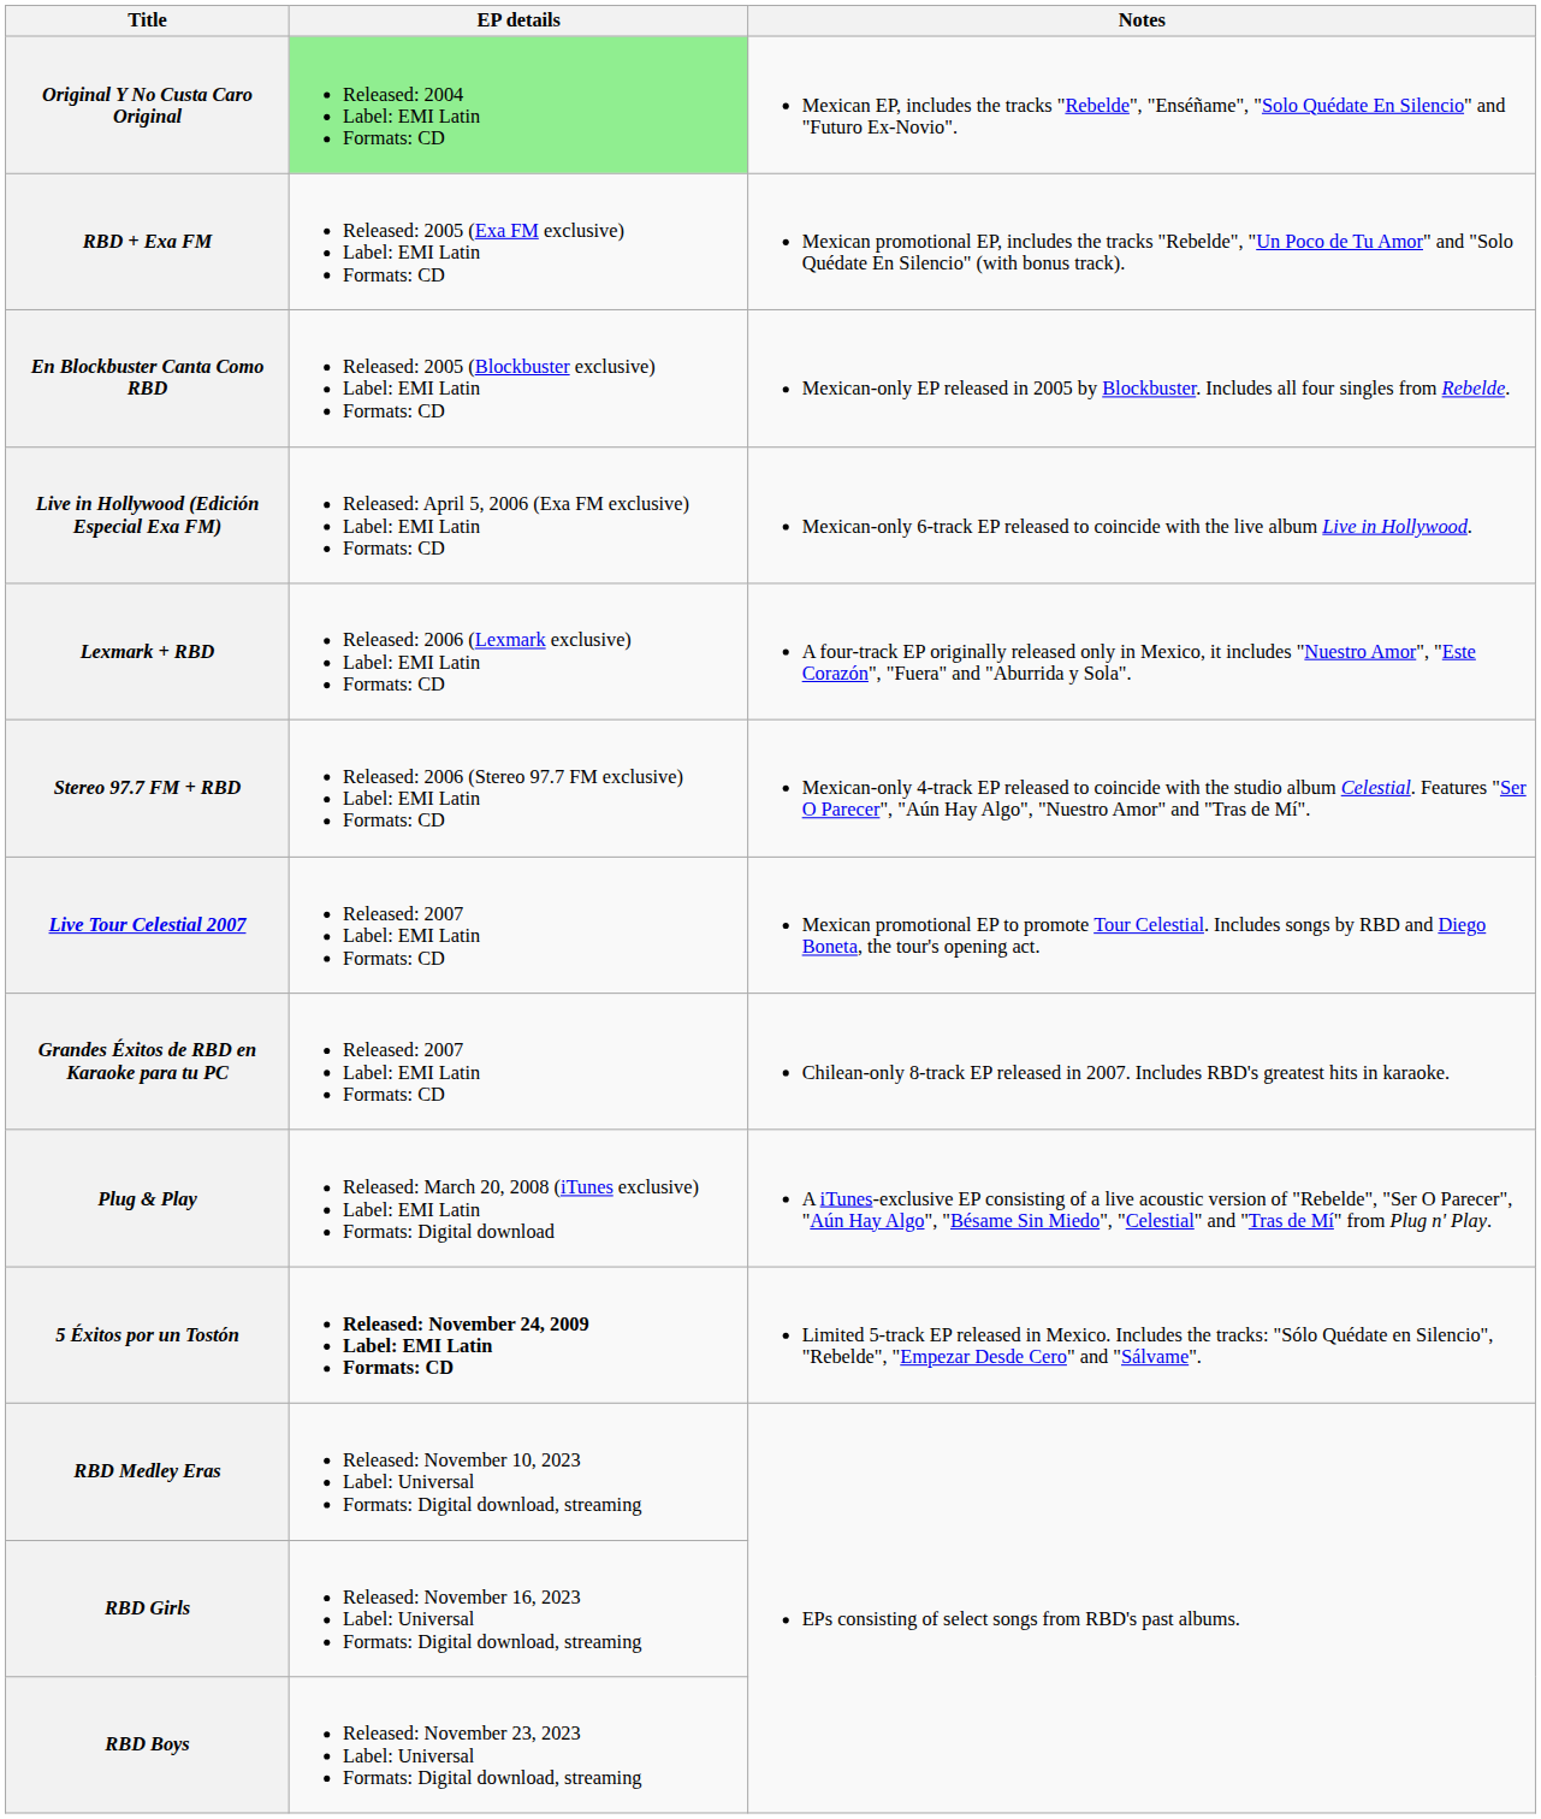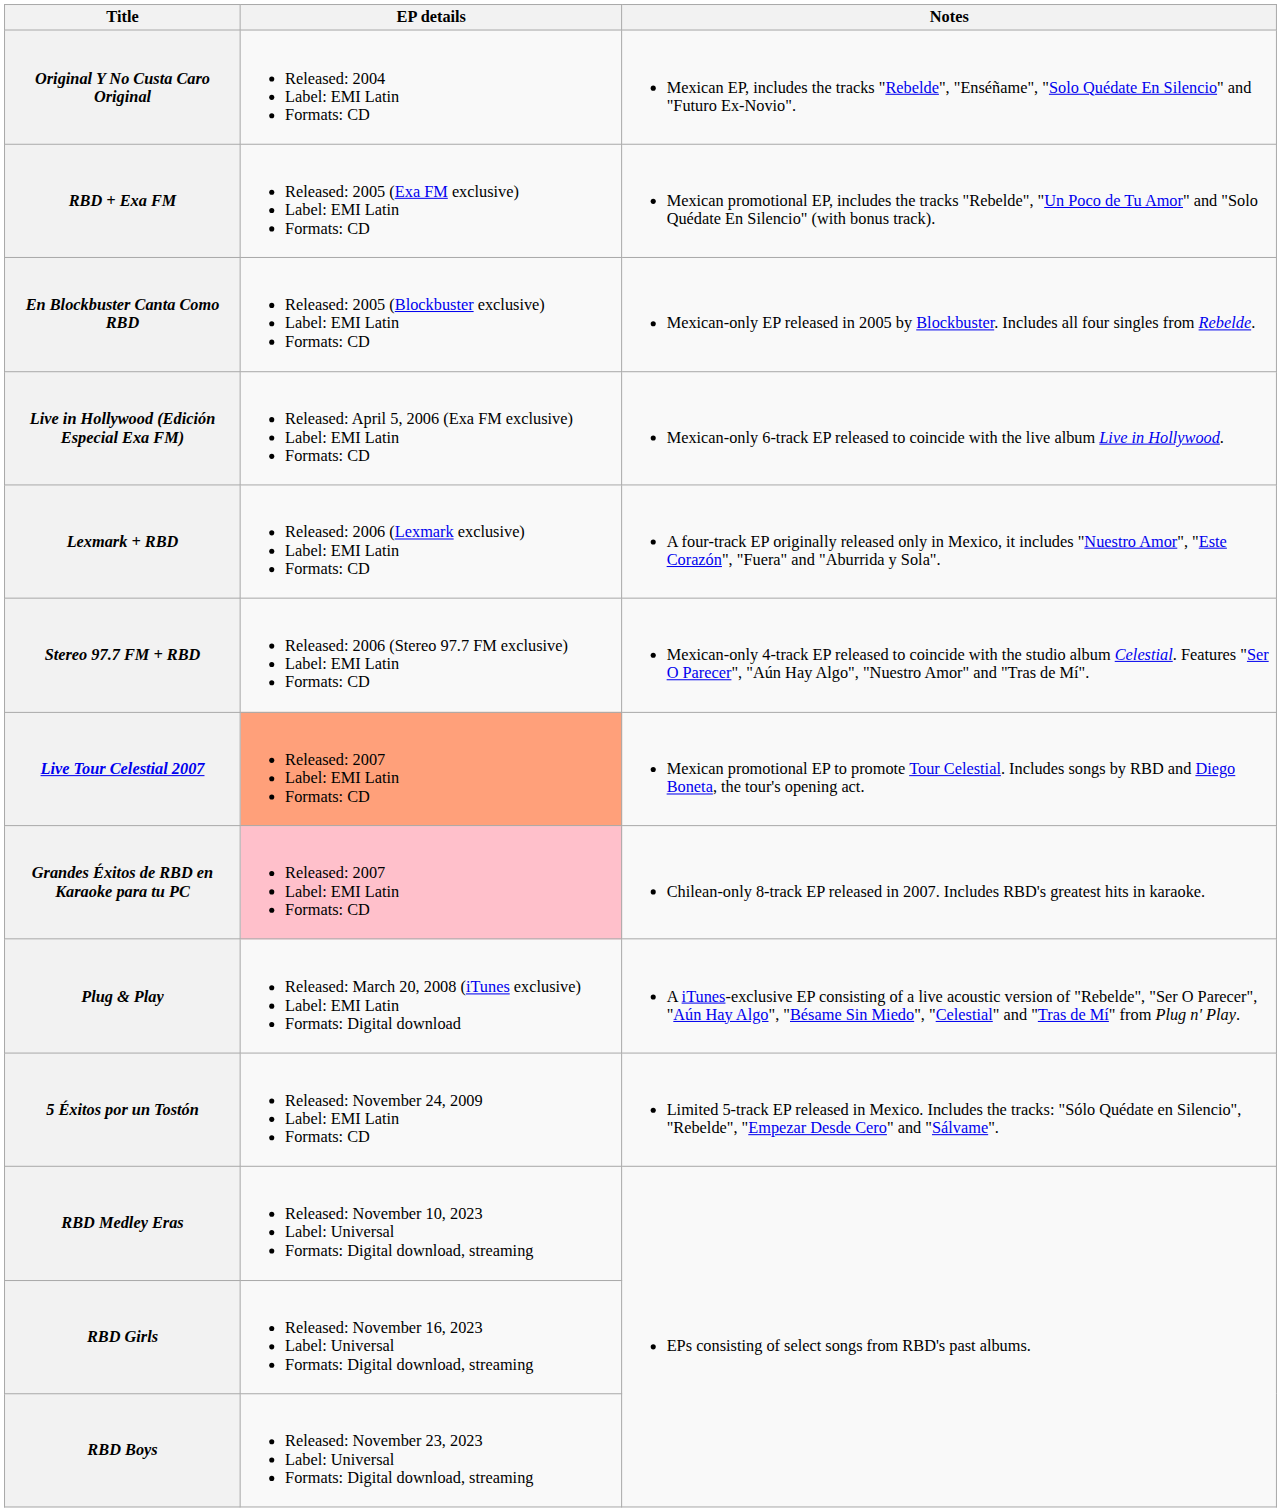Original Y No Custa Caro Original | EP details: lightgreen background -> no background
Live Tour Celestial 2007 | EP details: no background -> lightsalmon background
Grandes Éxitos de RBD en Karaoke para tu PC | EP details: no background -> pink background
5 Éxitos por un Tostón | EP details: bold -> normal
